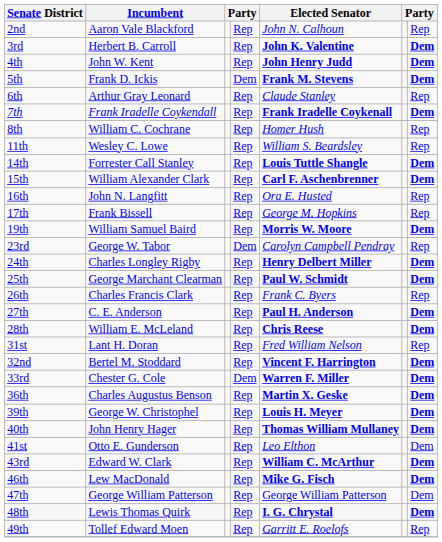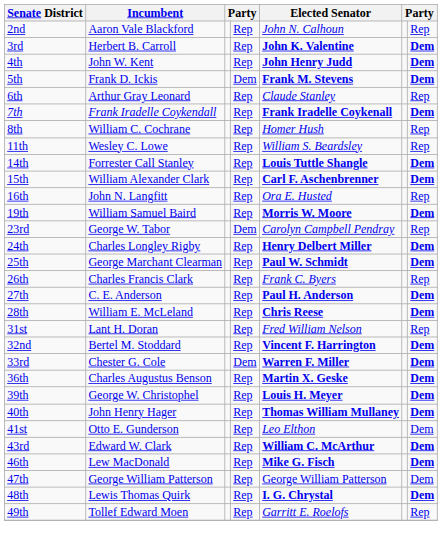- row: 17th | Frank Bissell | Rep | George M. Hopkins | Rep
